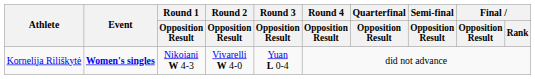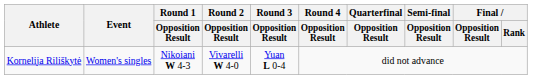Kornelija Riliškytė | Event: bold -> normal
